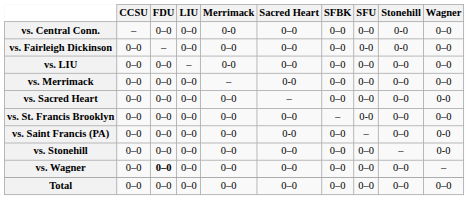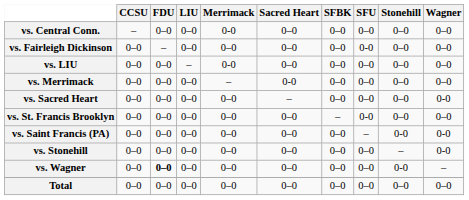vs. Central Conn. | Stonehill: 0-0 -> 0–0
vs. Fairleigh Dickinson | Stonehill: 0-0 -> 0–0
vs. Saint Francis (PA) | Sacred Heart: 0-0 -> 0–0
vs. Saint Francis (PA) | Stonehill: 0–0 -> 0-0
vs. Wagner | Stonehill: 0–0 -> 0-0
